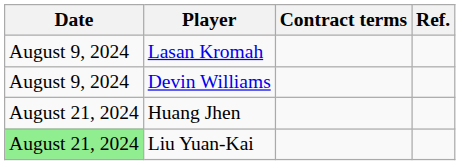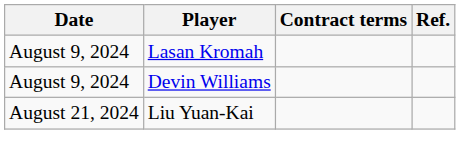- row: August 21, 2024 | Huang Jhen
Liu Yuan-Kai | Date: lightgreen background -> no background
